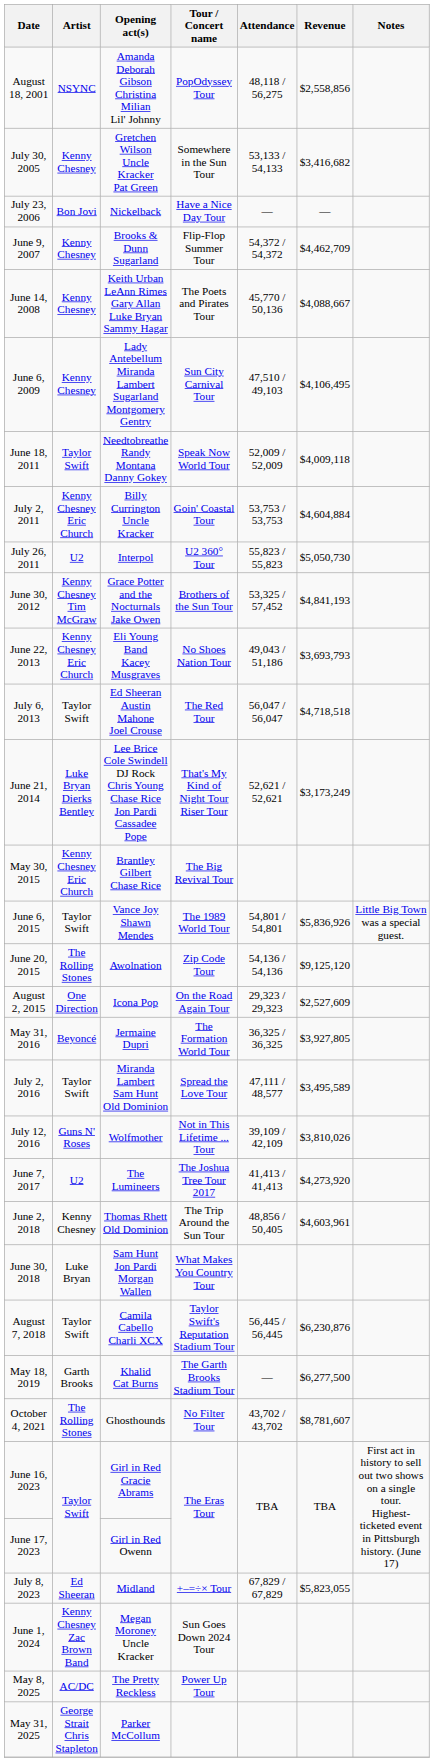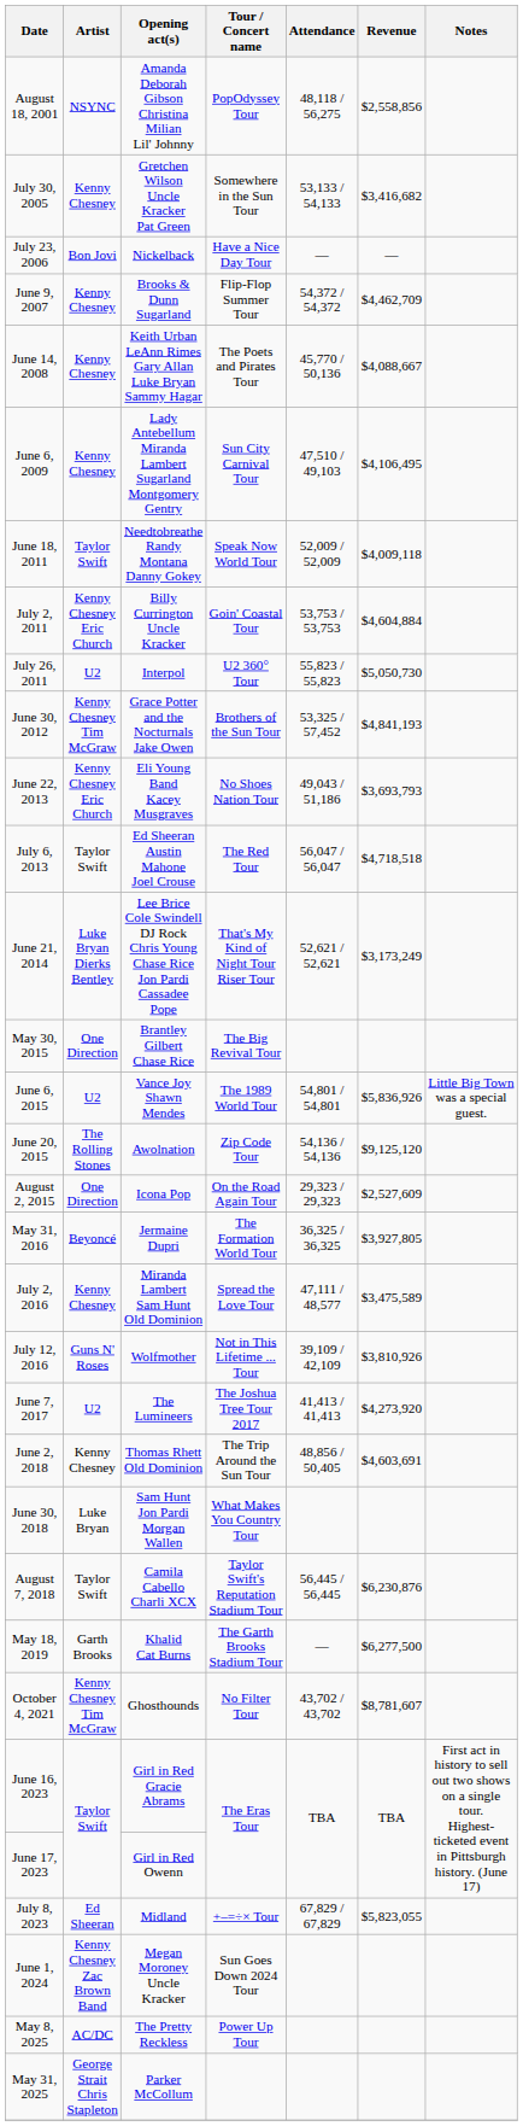May 30, 2015 | Artist: Kenny Chesney Eric Church -> One Direction
June 6, 2015 | Artist: Taylor Swift -> U2
July 2, 2016 | Artist: Taylor Swift -> Kenny Chesney
July 2, 2016 | Revenue: $3,495,589 -> $3,475,589
July 12, 2016 | Revenue: $3,810,026 -> $3,810,926
June 2, 2018 | Revenue: $4,603,961 -> $4,603,691
October 4, 2021 | Artist: The Rolling Stones -> Kenny Chesney Tim McGraw
